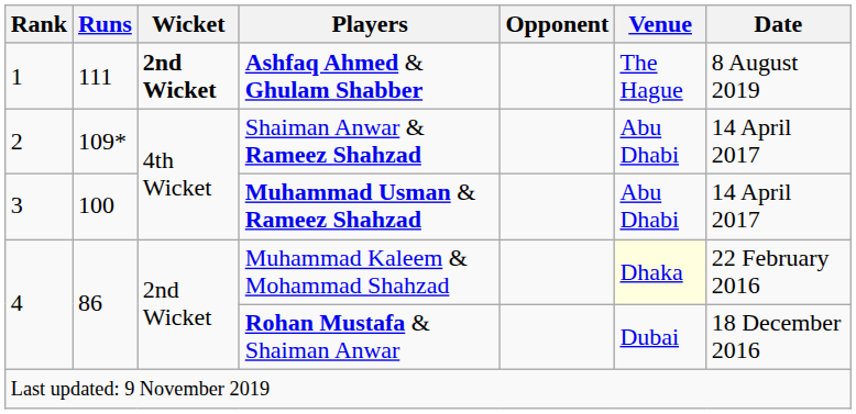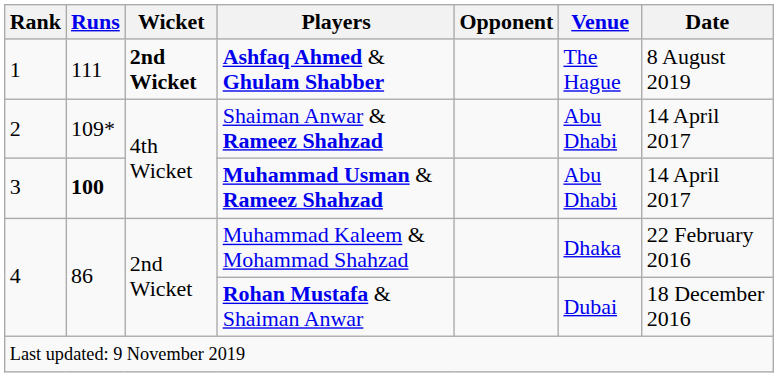Muhammad Usman & Rameez Shahzad | Runs: normal -> bold
Muhammad Kaleem & Mohammad Shahzad | Venue: lightyellow background -> no background
